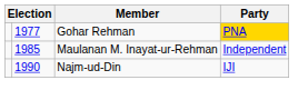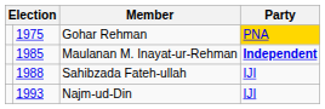Gohar Rehman | column 2: 1977 -> 1975
Maulanan M. Inayat-ur-Rehman | Party: normal -> bold
+ row: 1988 | Sahibzada Fateh-ullah | IJI
Najm-ud-Din | column 2: 1990 -> 1993
